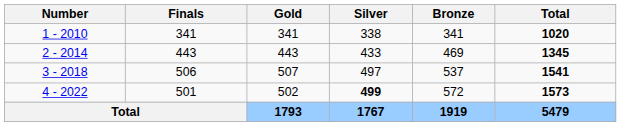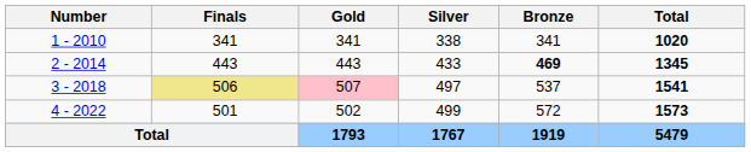2 - 2014 | Bronze: normal -> bold
3 - 2018 | Finals: no background -> khaki background
3 - 2018 | Gold: no background -> pink background
4 - 2022 | Silver: bold -> normal
